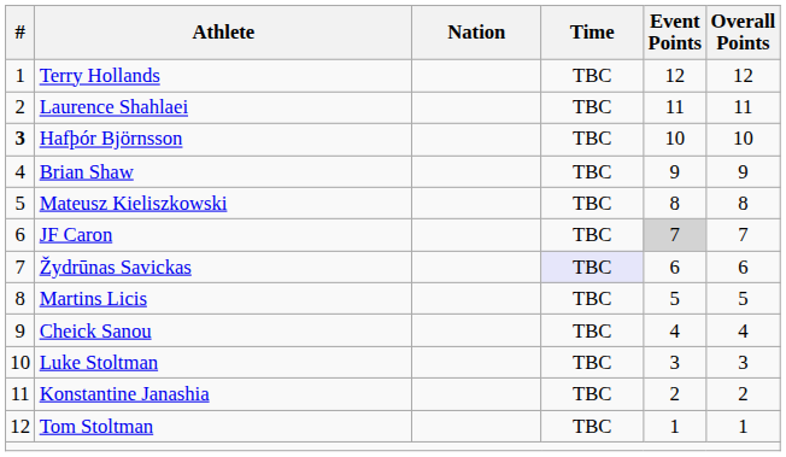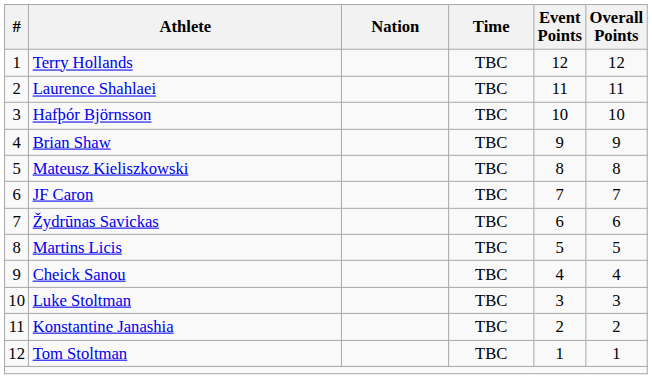Hafþór Björnsson | #: bold -> normal
JF Caron | Event Points: lightgrey background -> no background
Žydrūnas Savickas | Time: lavender background -> no background
